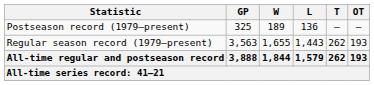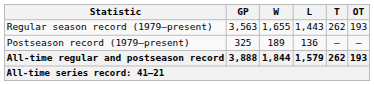rows swapped: Regular season record (1979–present) <-> Postseason record (1979–present)
